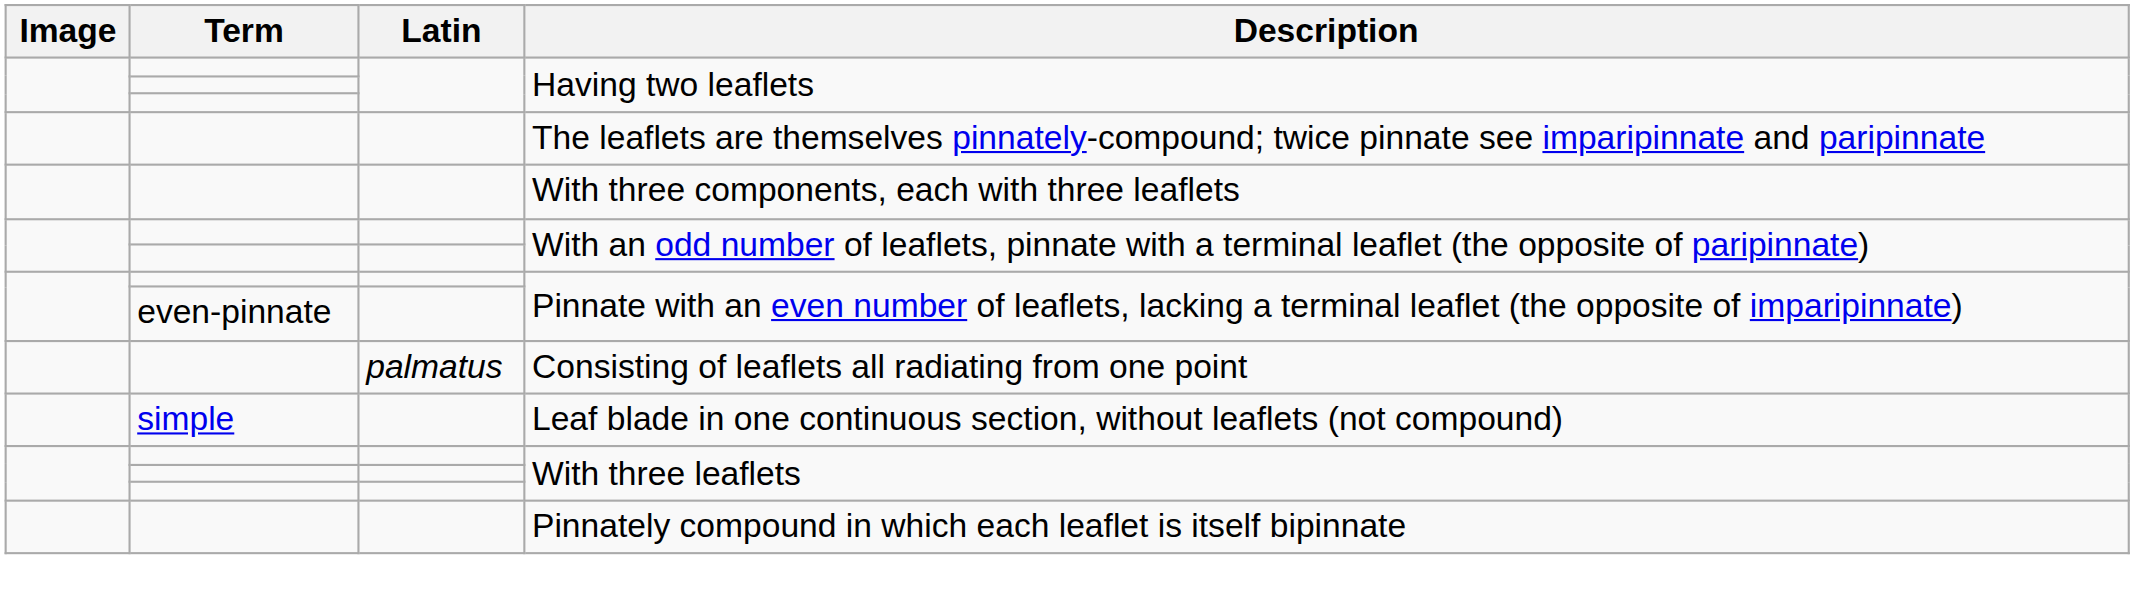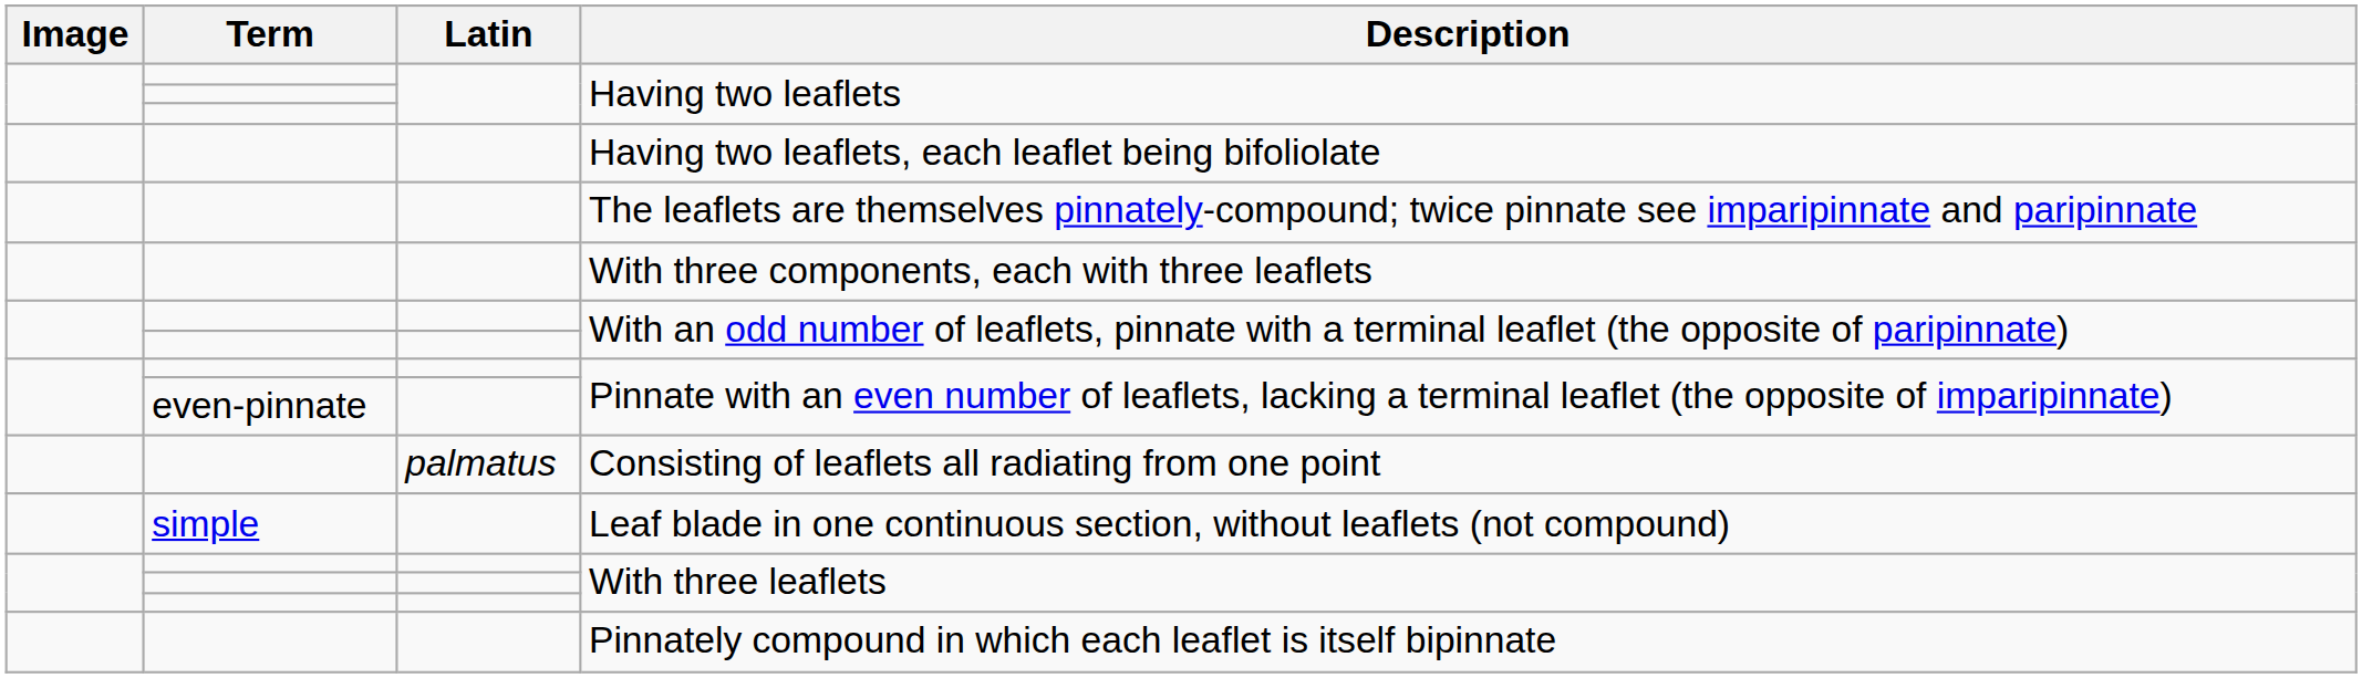+ row: Having two leaflets, each leaflet being bifoliolate
